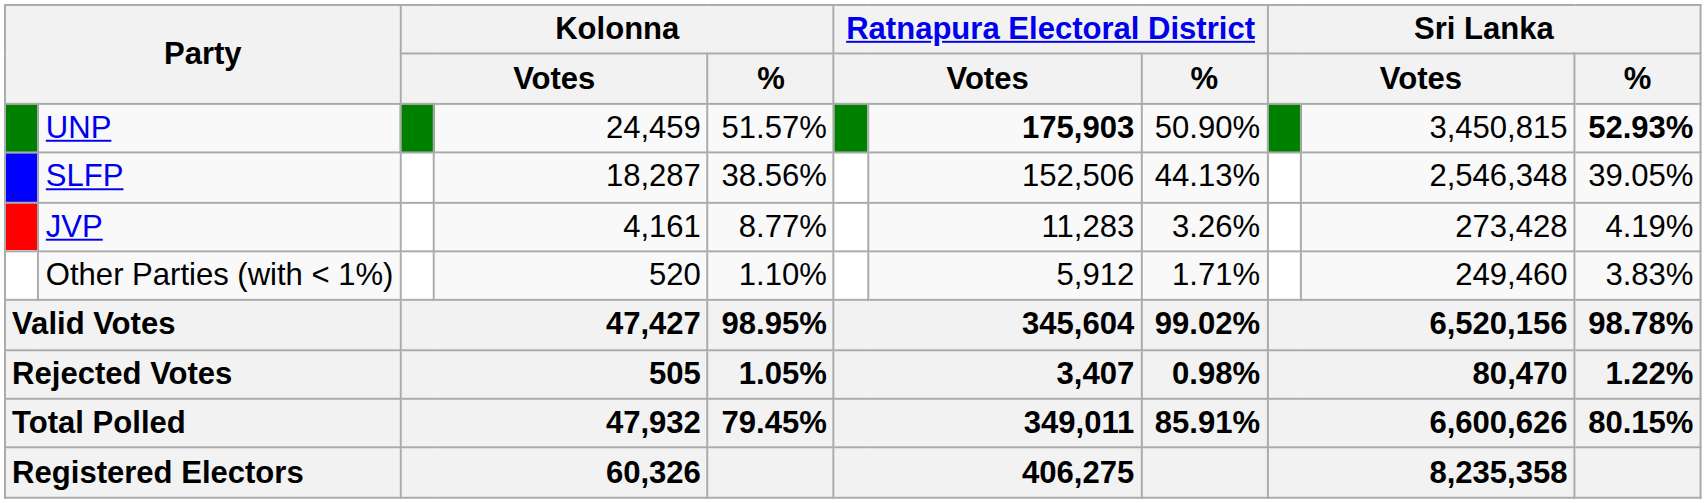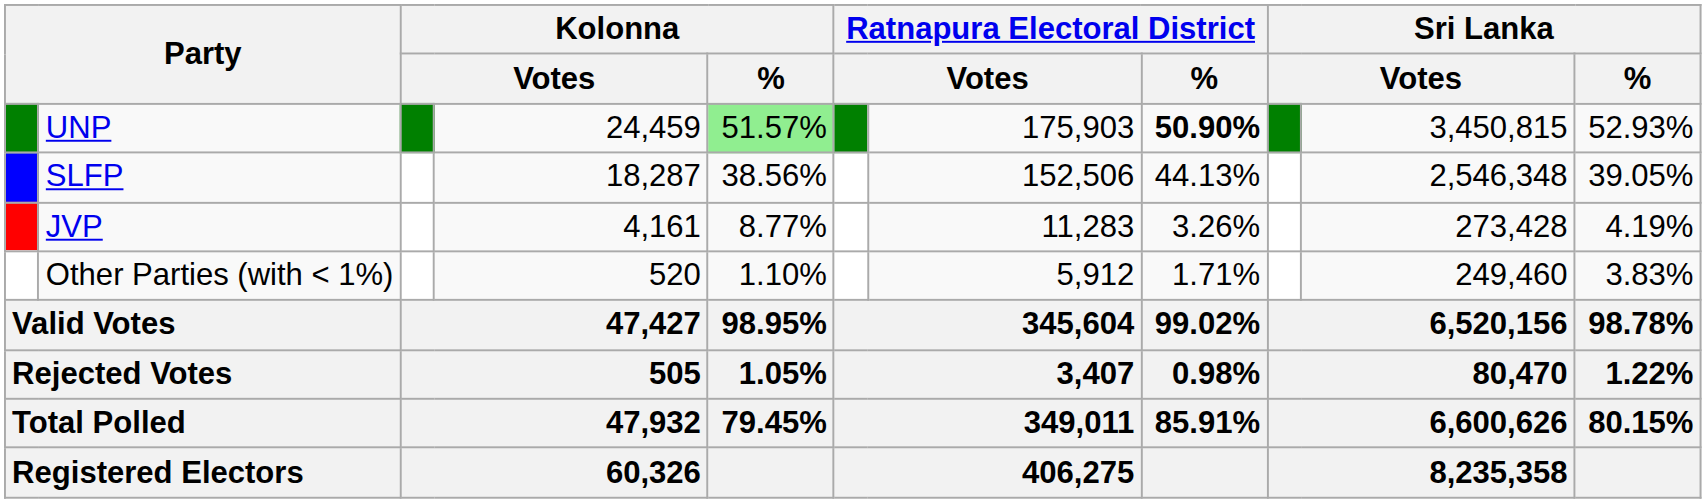UNP | Kolonna / %: no background -> lightgreen background
UNP | column 7: bold -> normal
UNP | Ratnapura Electoral District / %: normal -> bold
UNP | Sri Lanka / %: bold -> normal
